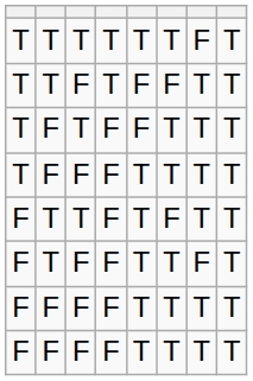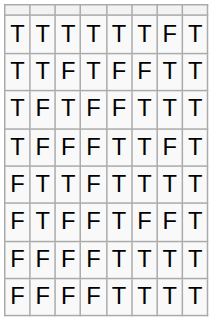row 5 | column 7: T -> F
row 6 | column 6: F -> T
row 7 | column 6: T -> F
